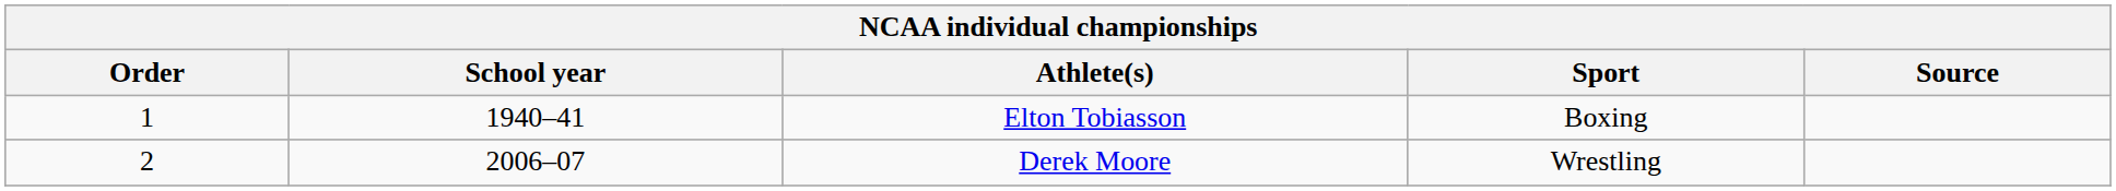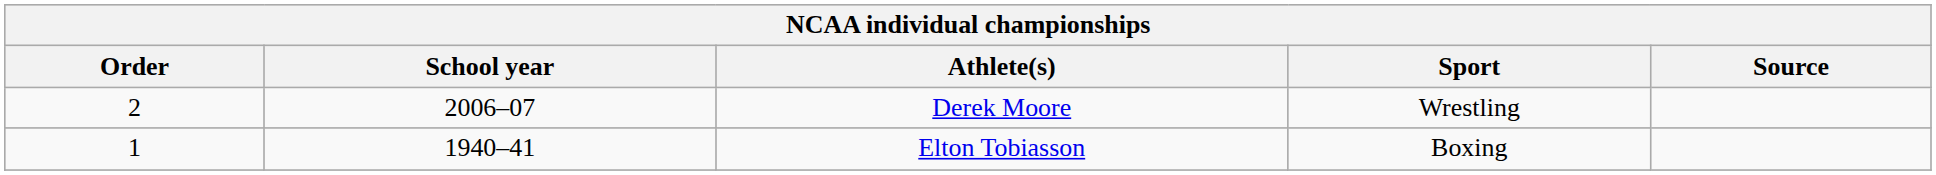rows swapped: Elton Tobiasson <-> Derek Moore
